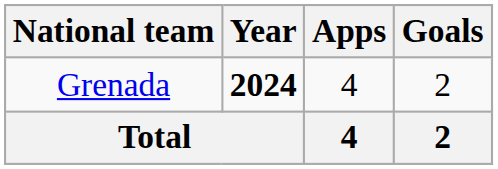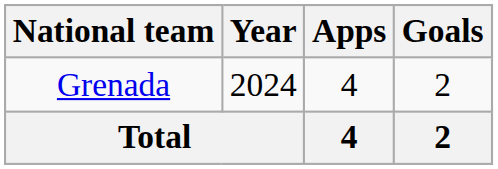Grenada | Year: bold -> normal
